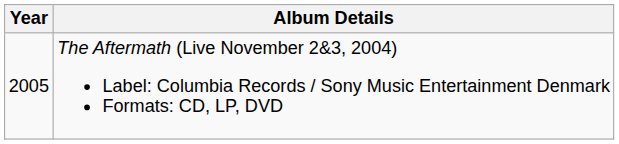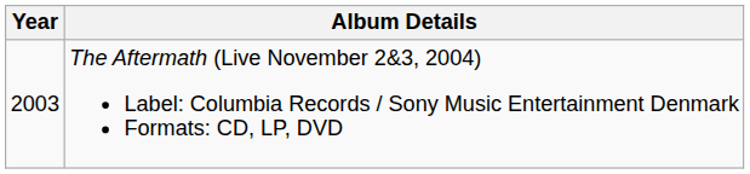row 2 | Year: 2005 -> 2003
